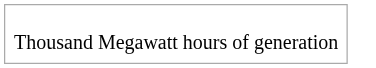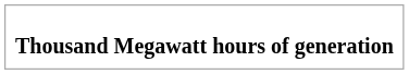row 1 | column 1: normal -> bold
